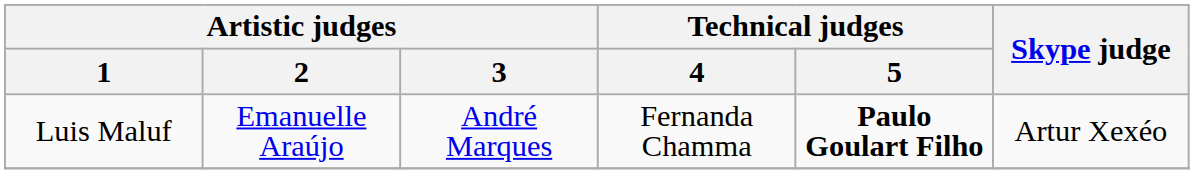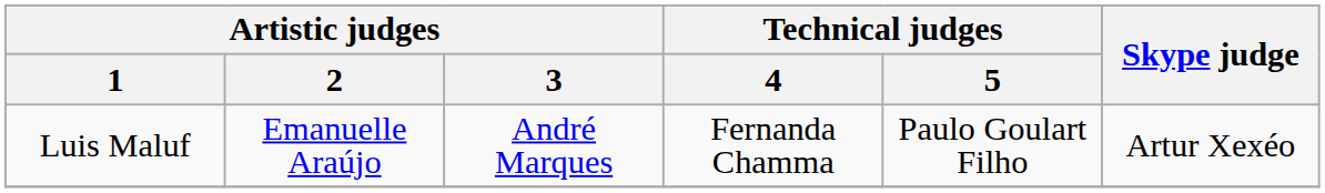Luis Maluf | Technical judges / 5: bold -> normal
